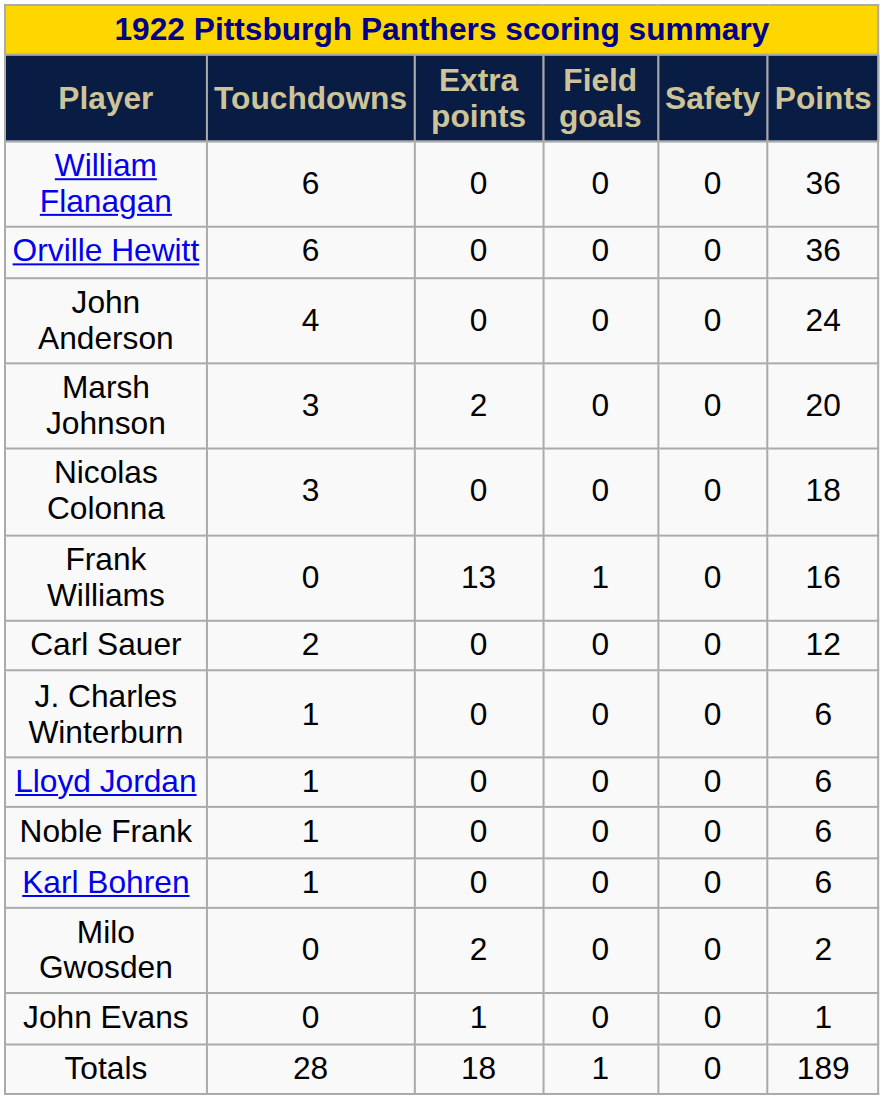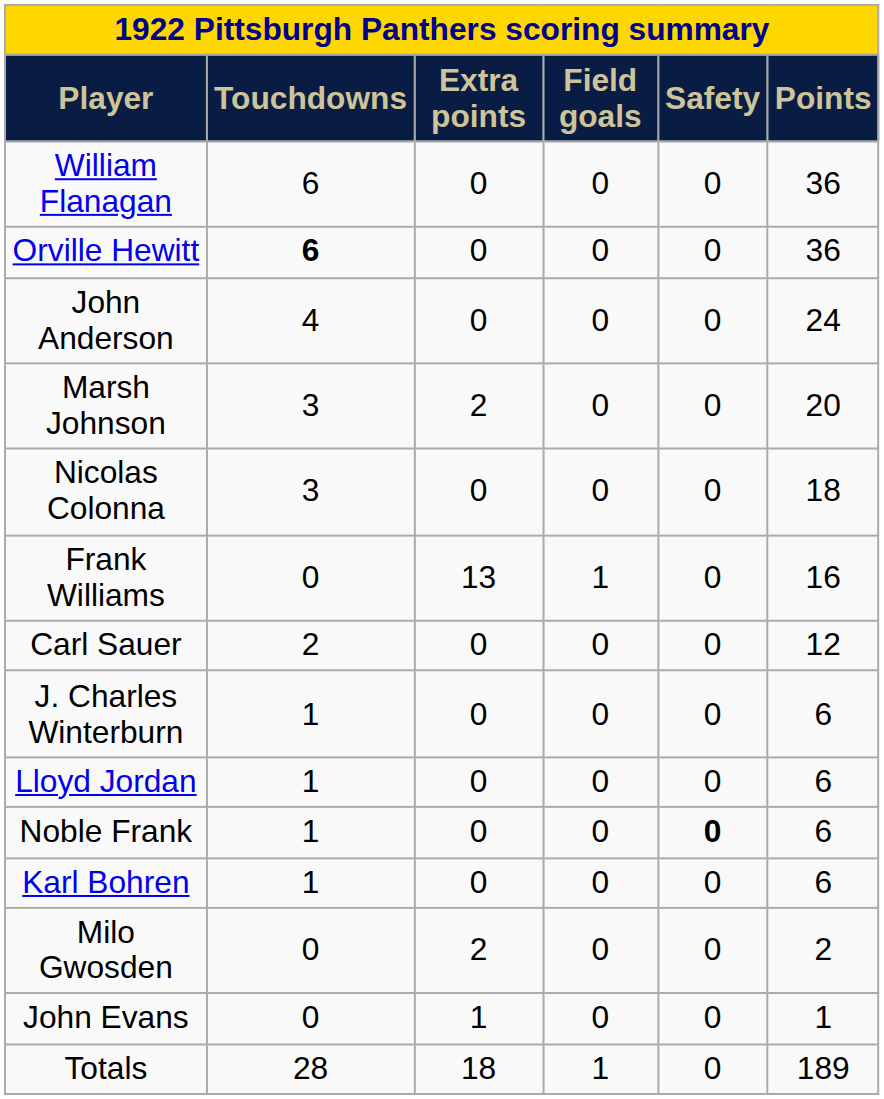Orville Hewitt | Touchdowns: normal -> bold
Noble Frank | Safety: normal -> bold
